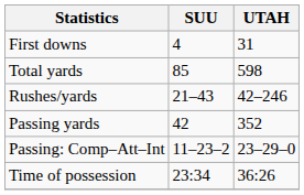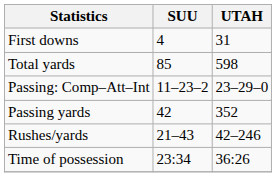rows swapped: Rushes/yards <-> Passing: Comp–Att–Int
